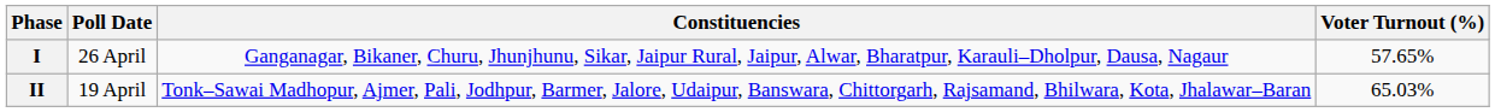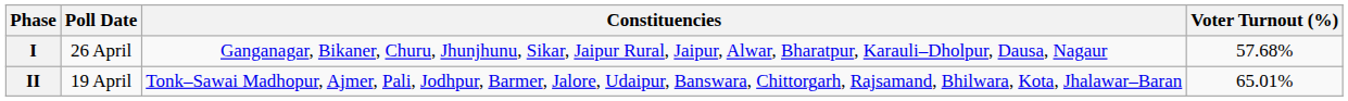I | Voter Turnout (%): 57.65% -> 57.68%
II | Voter Turnout (%): 65.03% -> 65.01%
